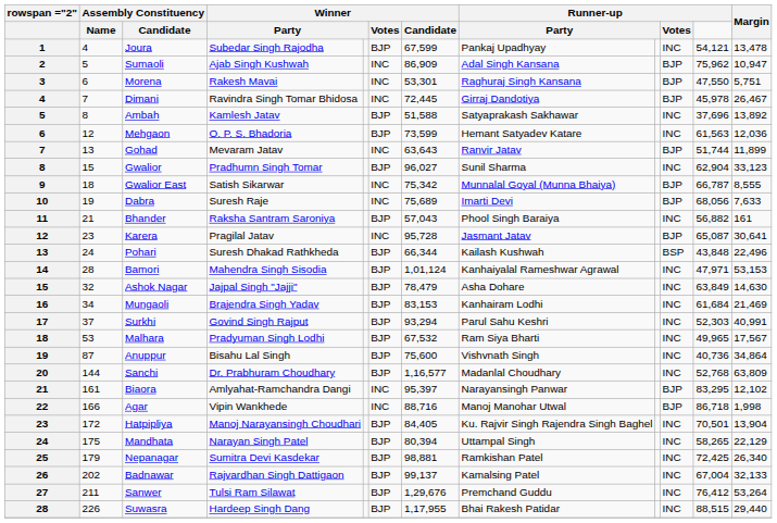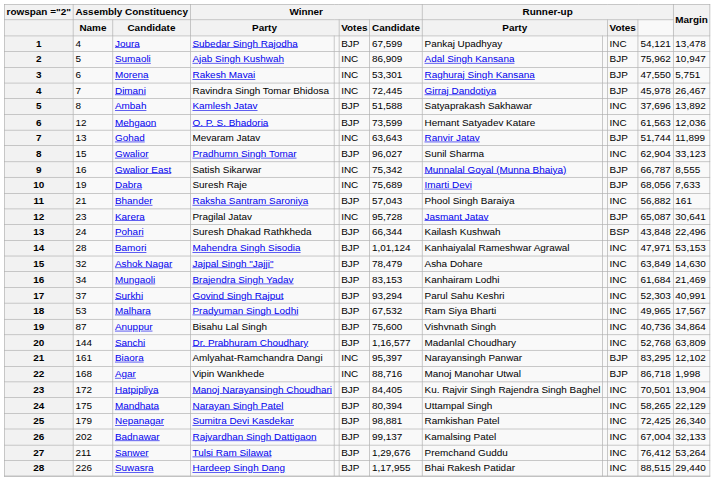Gwalior East | Assembly Constituency / Name: 18 -> 16
Agar | Assembly Constituency / Name: 166 -> 168
